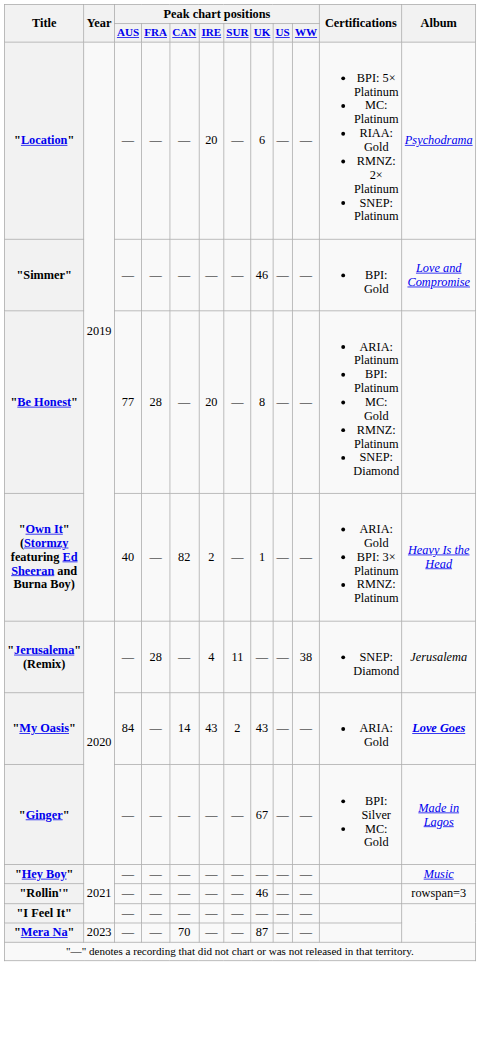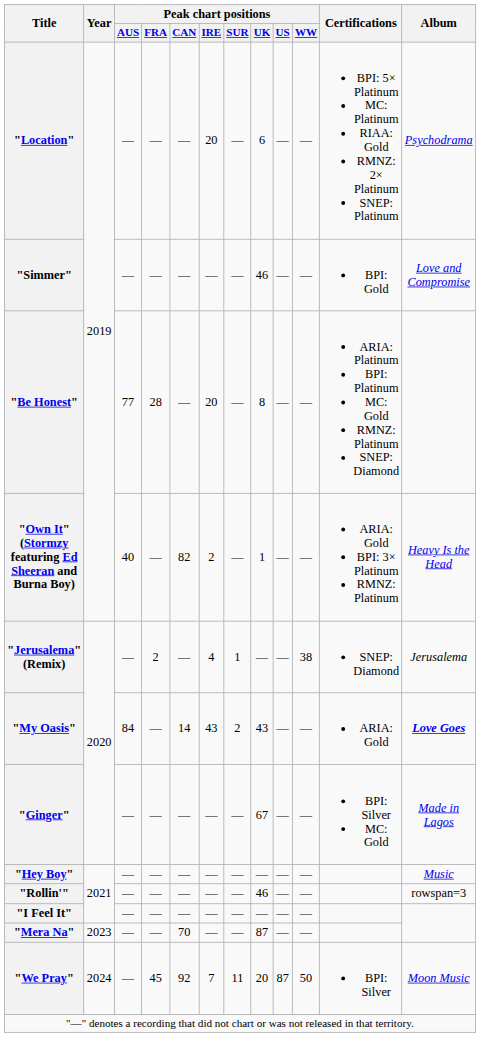"Jerusalema" (Remix) | Peak chart positions / FRA: 28 -> 2
"Jerusalema" (Remix) | Peak chart positions / SUR: 11 -> 1
+ row: "We Pray" | 2024 | — | 45 | 92 | 7 | 11 | 20 | 87 | 50 | BPI: Silver | Moon Music
